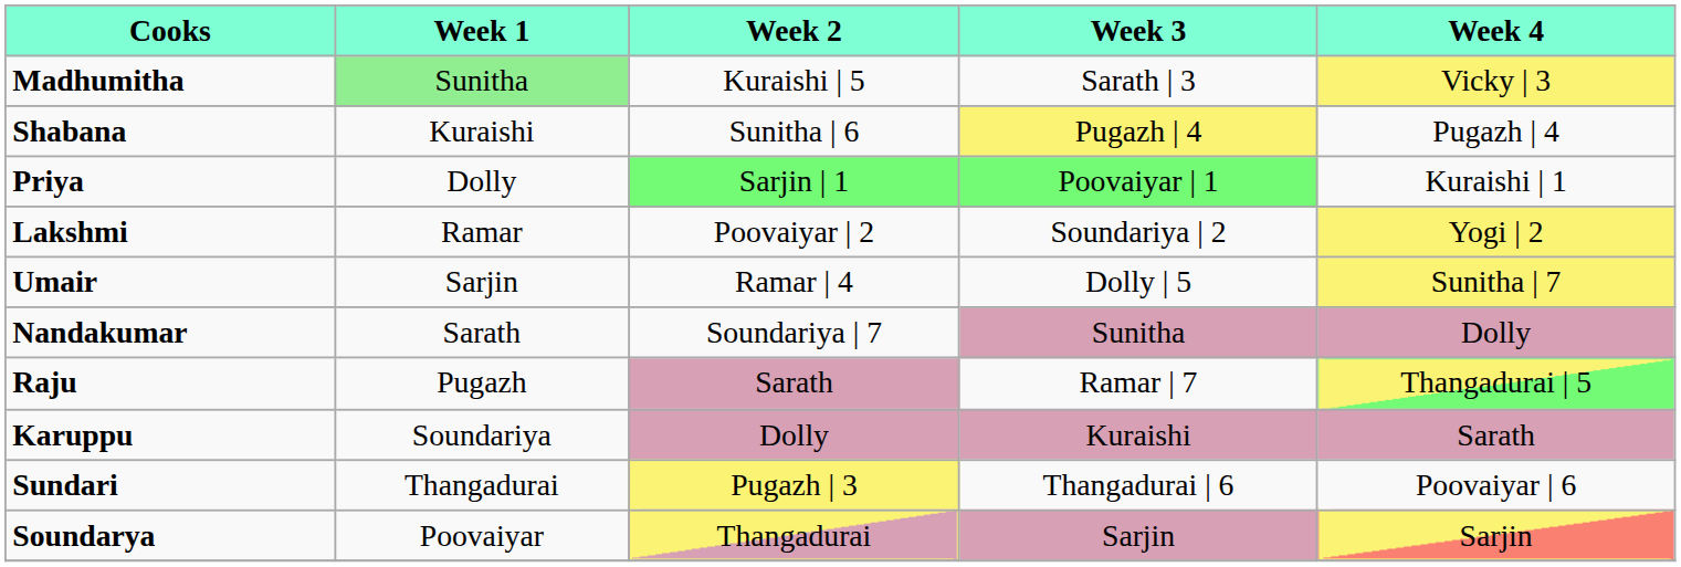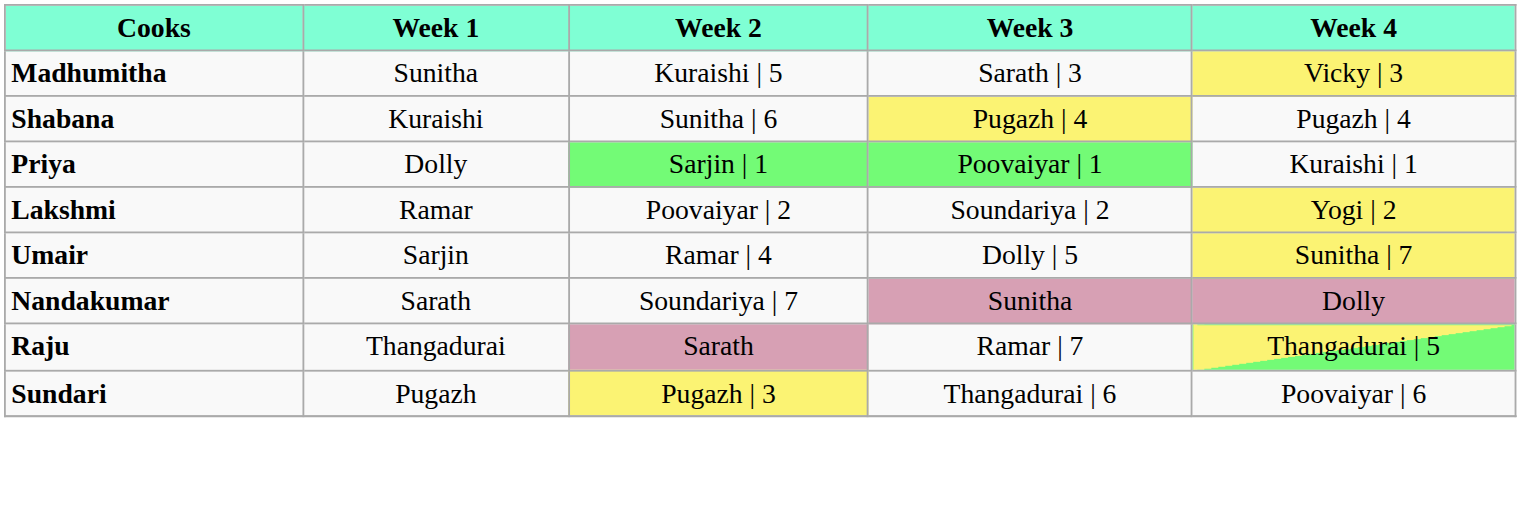Madhumitha | Week 1: lightgreen background -> no background
Raju | Week 1: Pugazh -> Thangadurai
- row: Karuppu | Soundariya | Dolly | Kuraishi | Sarath
Sundari | Week 1: Thangadurai -> Pugazh
- row: Soundarya | Poovaiyar | Thangadurai | Sarjin | Sarjin
